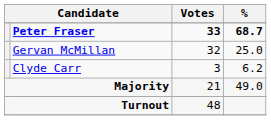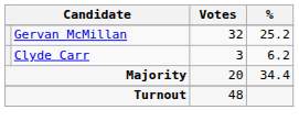- row: Peter Fraser | 33 | 68.7
Gervan McMillan | %: 25.0 -> 25.2
Majority | Votes: 21 -> 20
Majority | %: 49.0 -> 34.4
